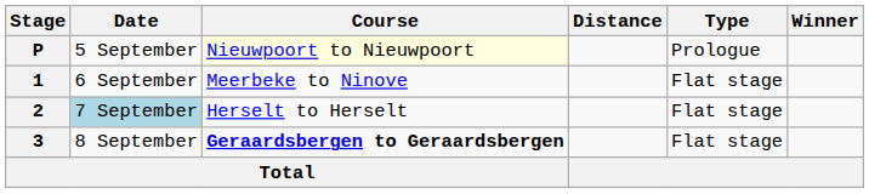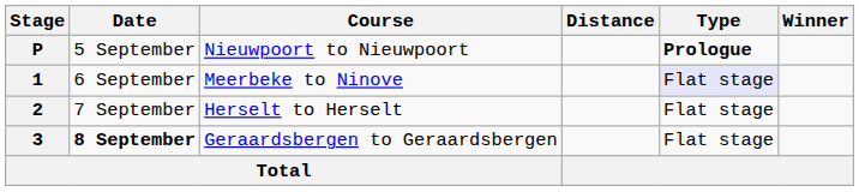P | Course: lightyellow background -> no background
P | Type: normal -> bold
1 | Type: no background -> lavender background
2 | Date: lightblue background -> no background
3 | Date: normal -> bold
3 | Course: bold -> normal
